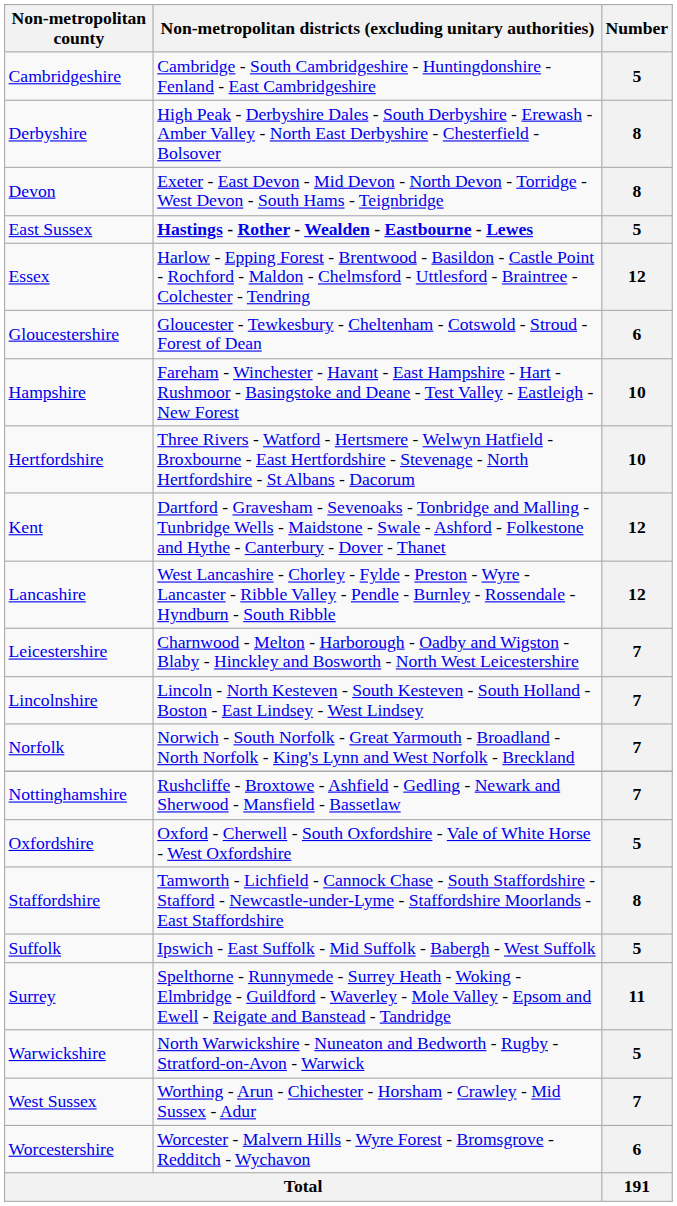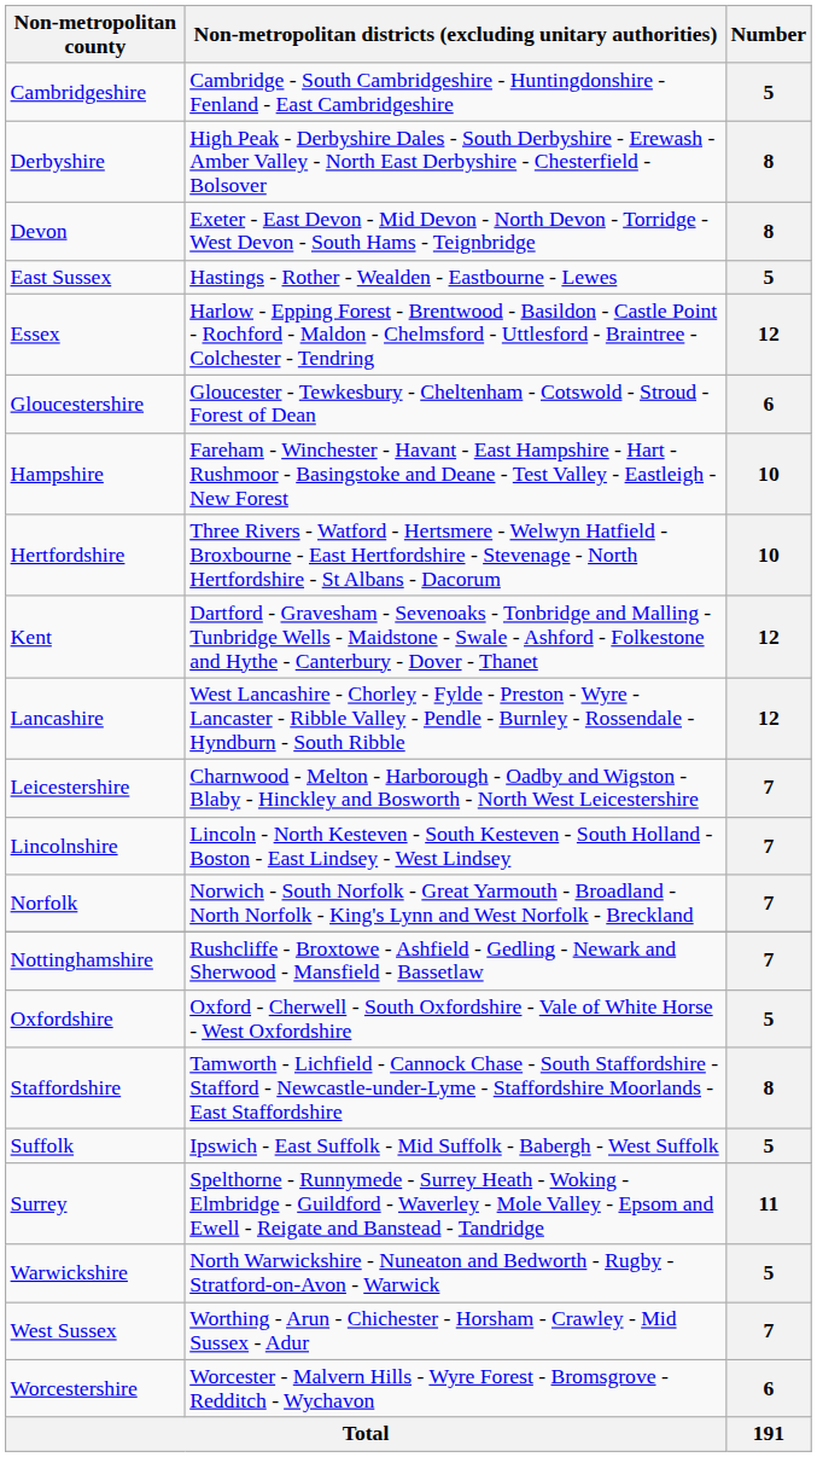East Sussex | Non-metropolitan districts (excluding unitary authorities): bold -> normal
